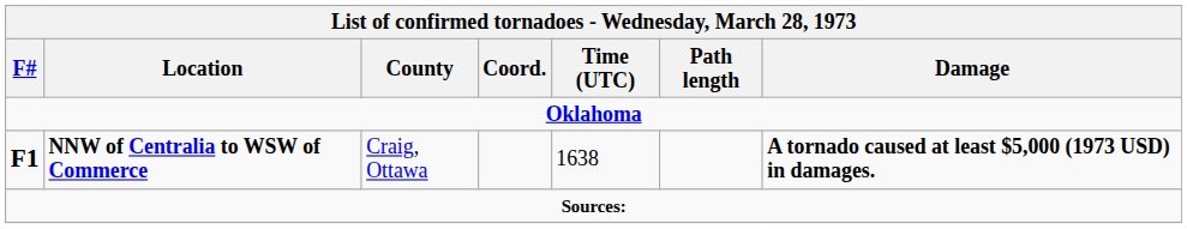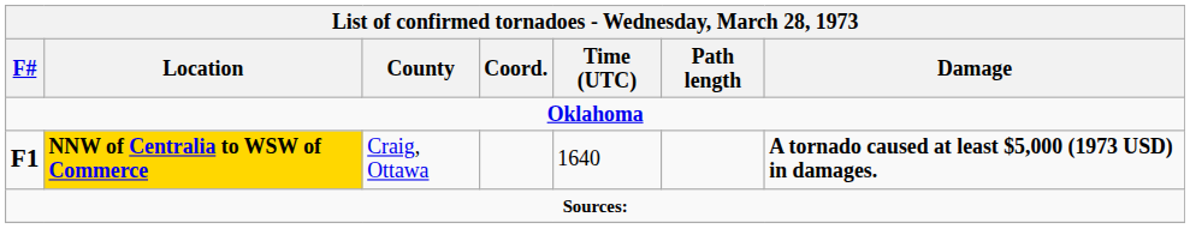F1 | Location: no background -> gold background
F1 | Time (UTC): 1638 -> 1640
